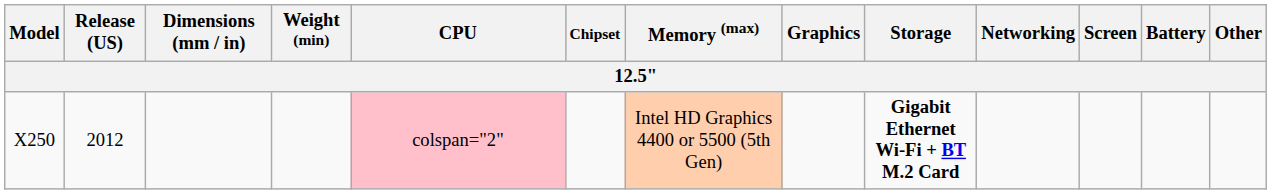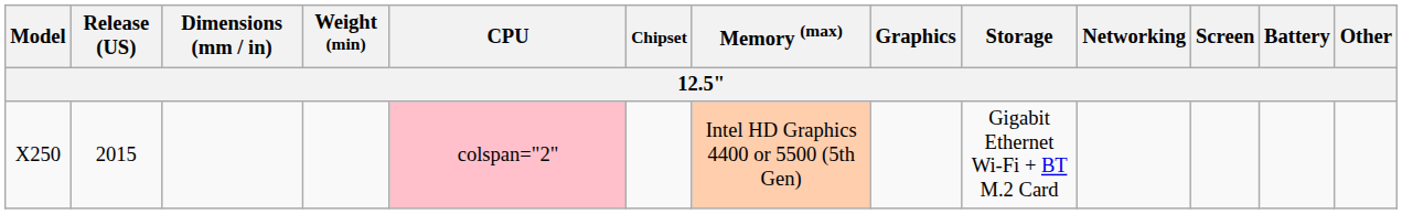X250 | Release (US): 2012 -> 2015
X250 | Storage: bold -> normal
